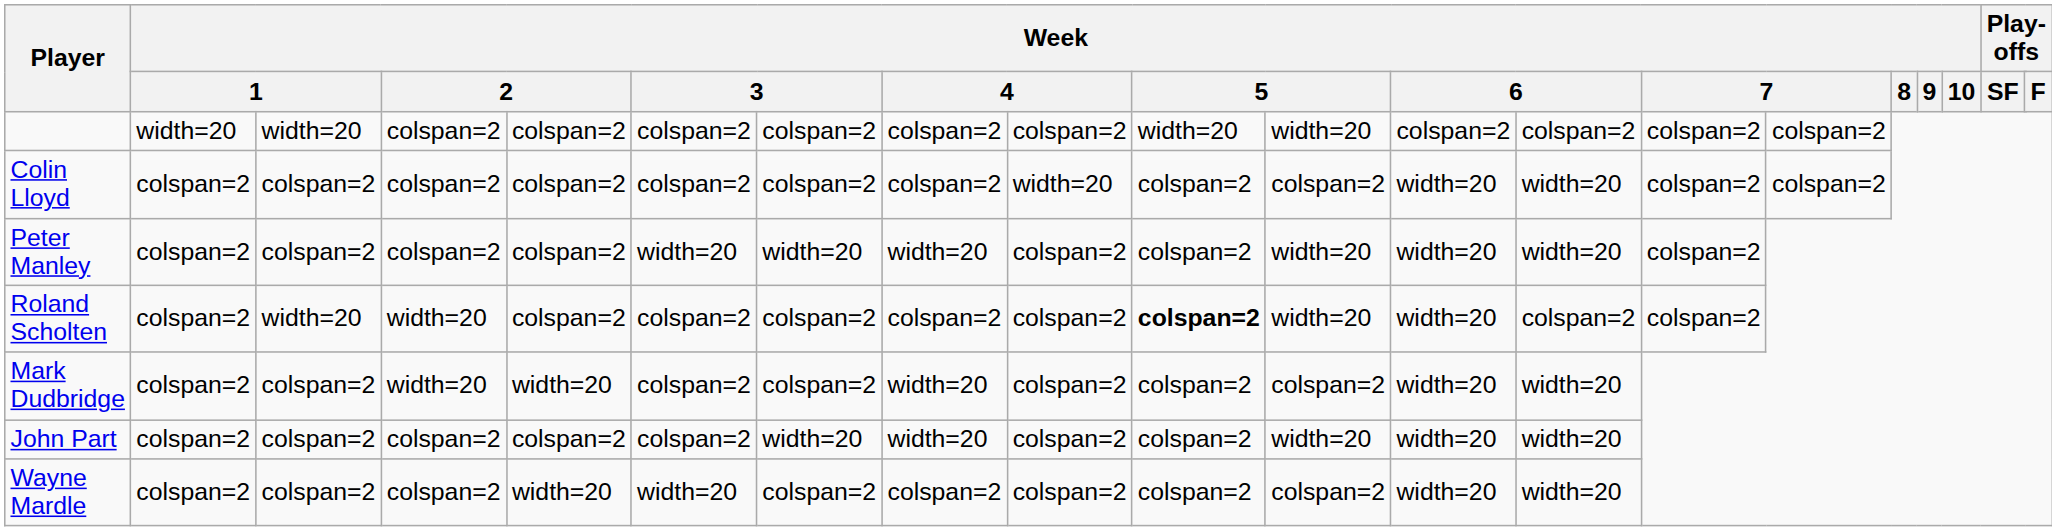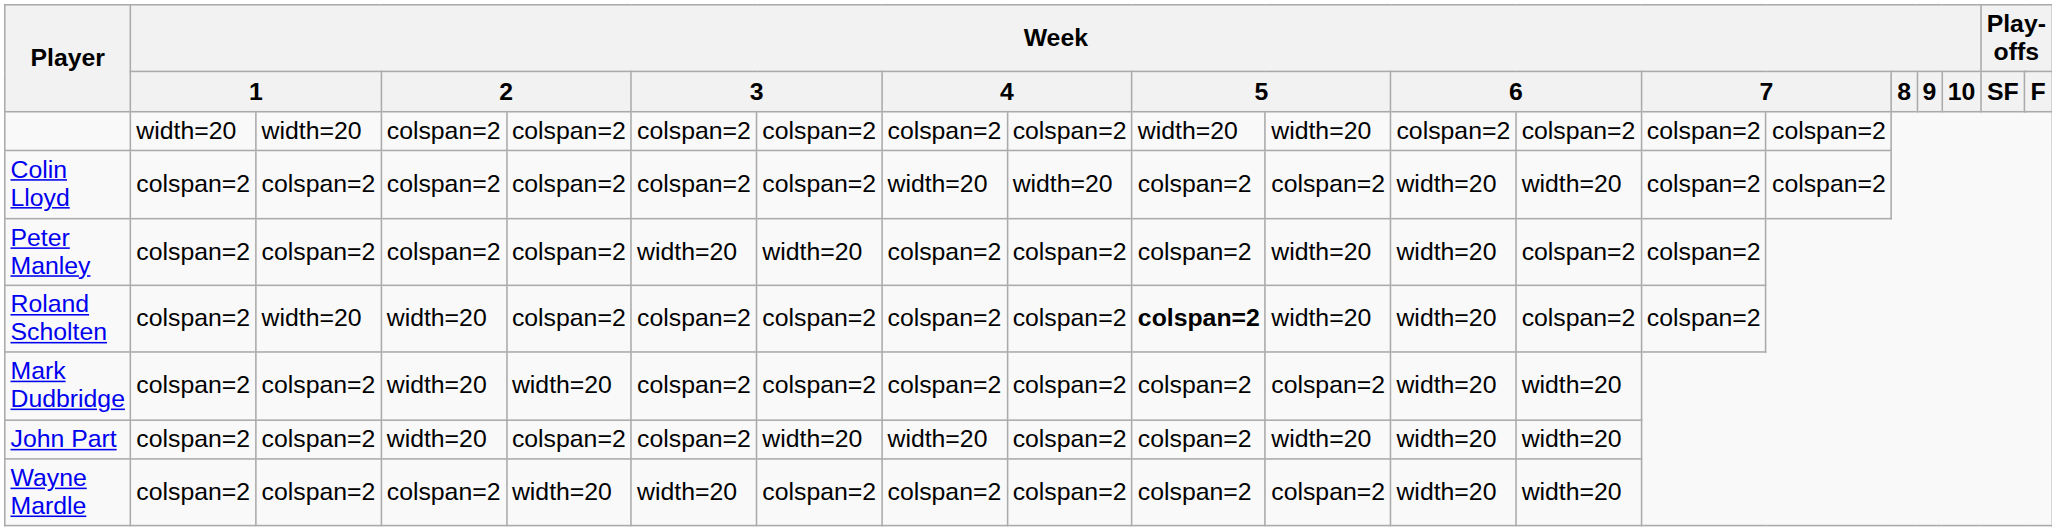Colin Lloyd | column 8: colspan=2 -> width=20
Peter Manley | column 8: width=20 -> colspan=2
Peter Manley | column 13: width=20 -> colspan=2
Mark Dudbridge | column 8: width=20 -> colspan=2
John Part | column 4: colspan=2 -> width=20
